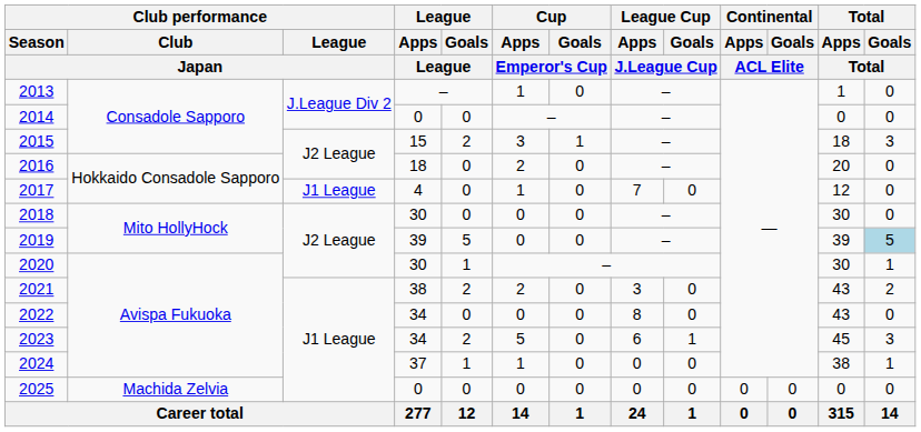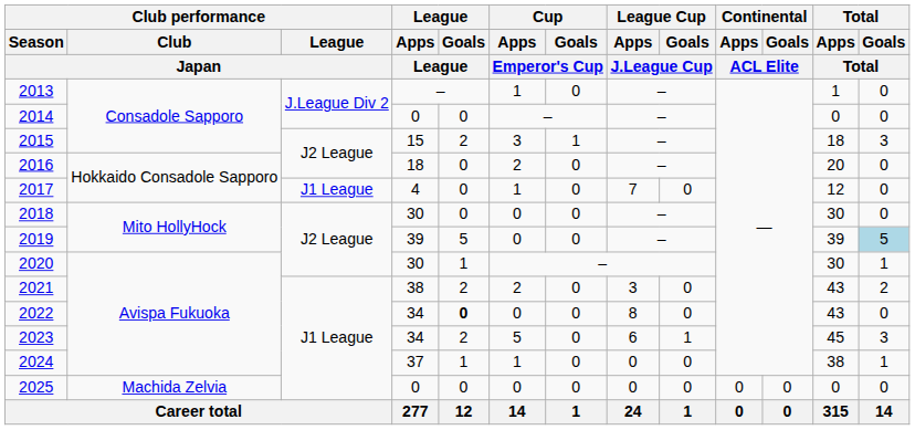2022 | League / Goals / League: normal -> bold
